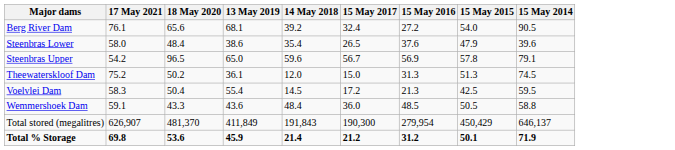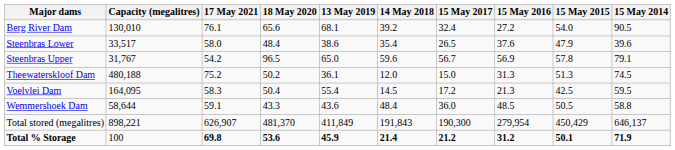+ column: Capacity (megalitres) | 130,010 | 33,517 | 31,767 | 480,188 | 164,095 | 58,644 | 898,221 | 100
